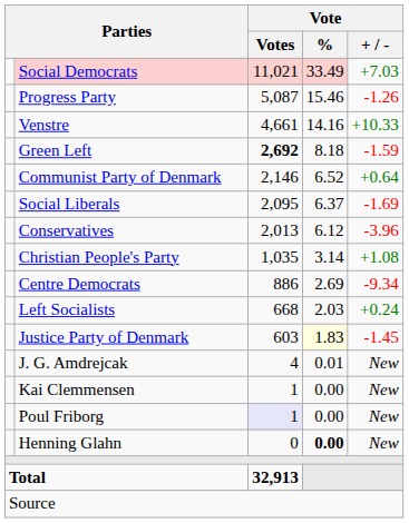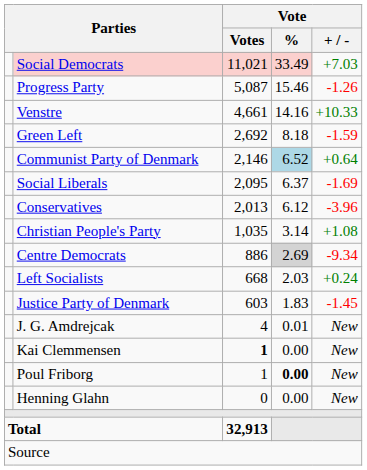Green Left | Vote / Votes: bold -> normal
Communist Party of Denmark | Vote / %: no background -> lightblue background
Centre Democrats | Vote / %: no background -> lightgrey background
Justice Party of Denmark | Vote / %: lightyellow background -> no background
Kai Clemmensen | Vote / Votes: normal -> bold
Poul Friborg | Vote / Votes: lavender background -> no background
Poul Friborg | Vote / %: normal -> bold
Henning Glahn | Vote / %: bold -> normal
